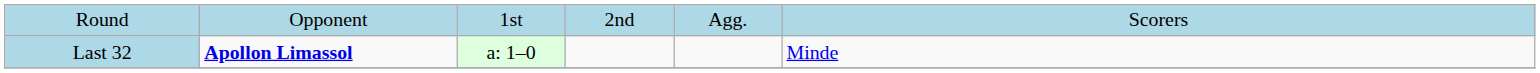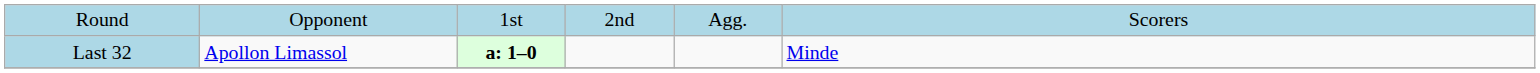Last 32 | column 2: bold -> normal
Last 32 | column 3: normal -> bold
